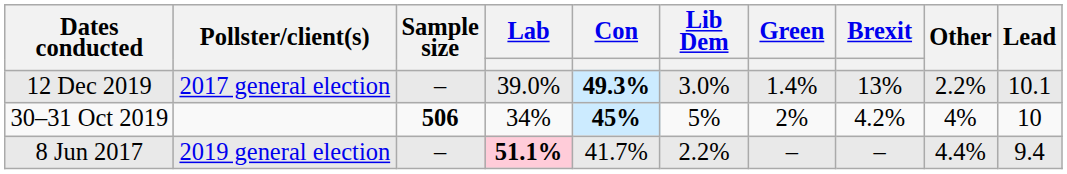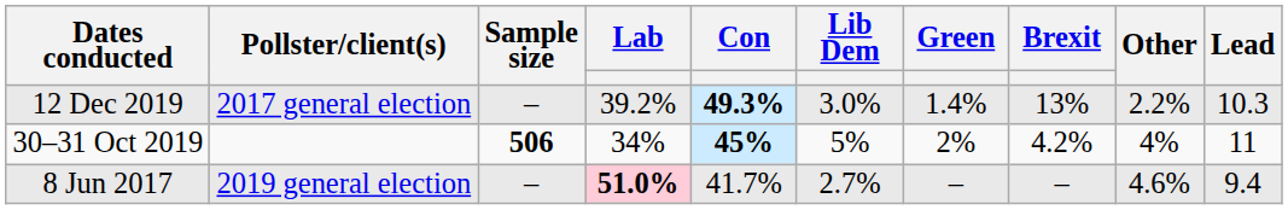12 Dec 2019 | Lab: 39.0% -> 39.2%
12 Dec 2019 | Lead: 10.1 -> 10.3
30–31 Oct 2019 | Lead: 10 -> 11
8 Jun 2017 | Lab: 51.1% -> 51.0%
8 Jun 2017 | Lib Dem: 2.2% -> 2.7%
8 Jun 2017 | Other: 4.4% -> 4.6%
